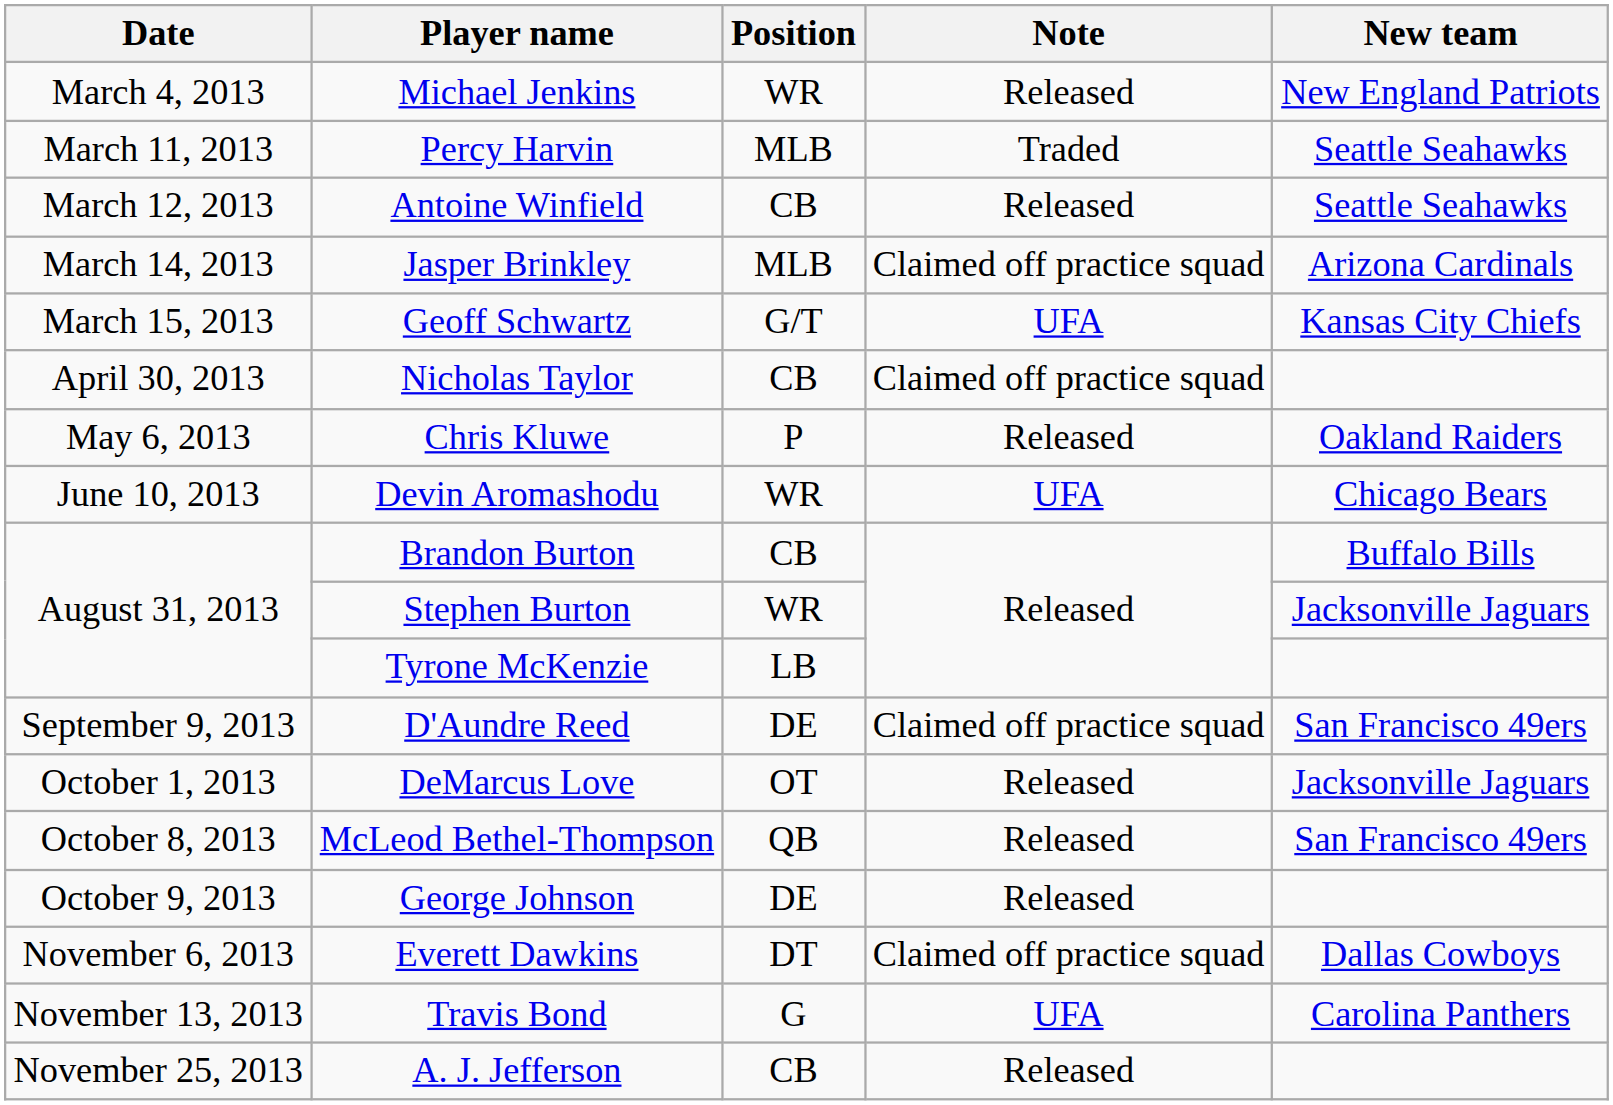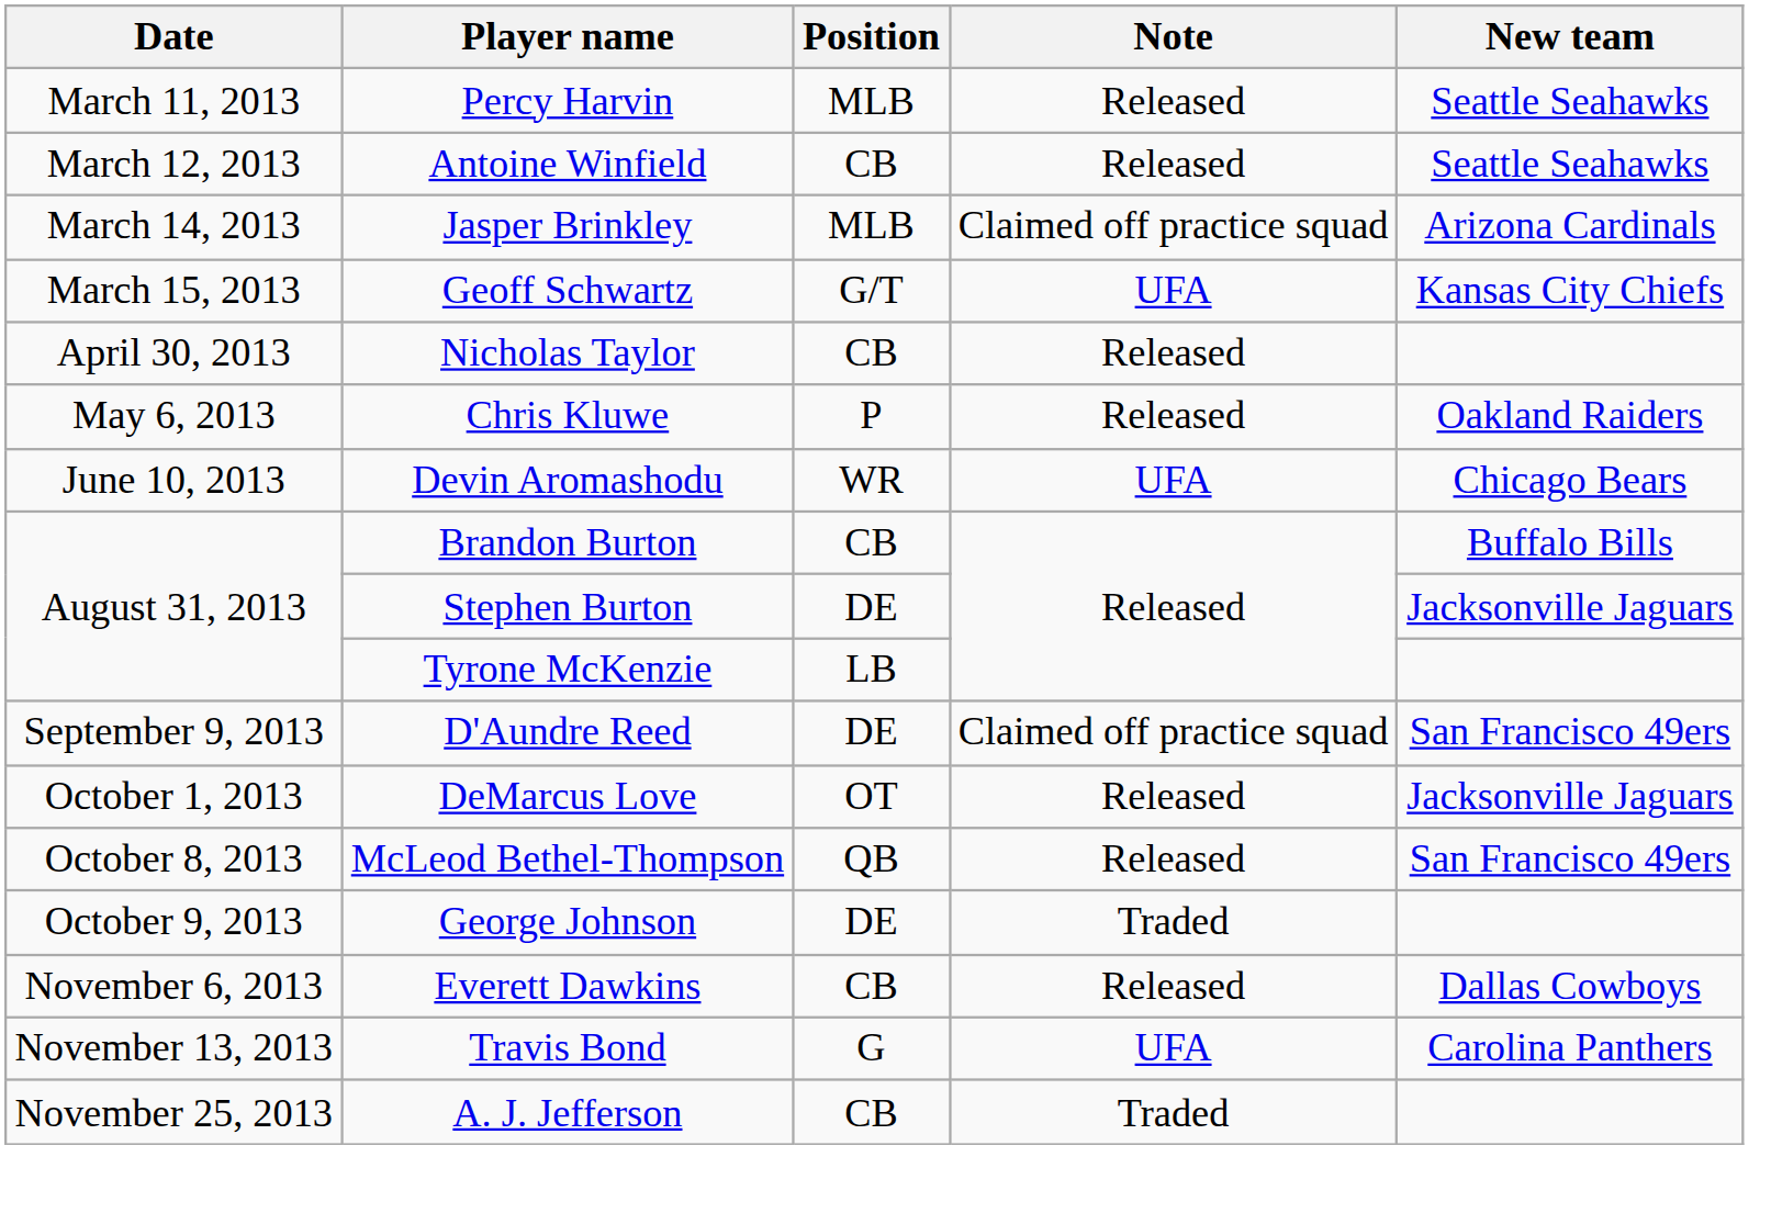- row: March 4, 2013 | Michael Jenkins | WR | Released | New England Patriots
Percy Harvin | Note: Traded -> Released
Nicholas Taylor | Note: Claimed off practice squad -> Released
Stephen Burton | Position: WR -> DE
George Johnson | Note: Released -> Traded
Everett Dawkins | Position: DT -> CB
Everett Dawkins | Note: Claimed off practice squad -> Released
A. J. Jefferson | Note: Released -> Traded
